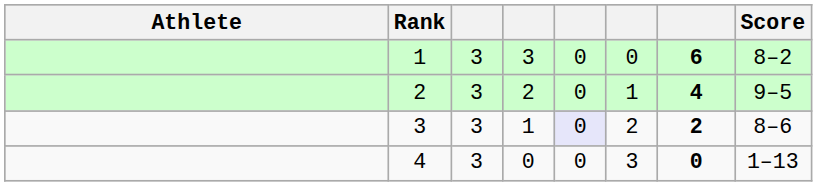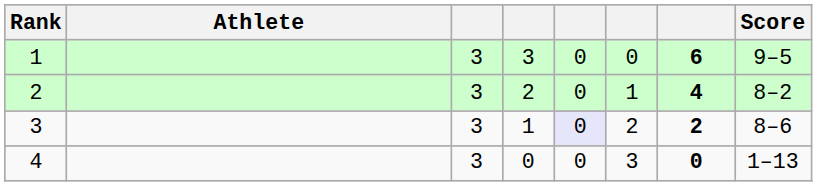columns swapped: Rank <-> Athlete
row 2 | Score: 8–2 -> 9–5
row 3 | Score: 9–5 -> 8–2
